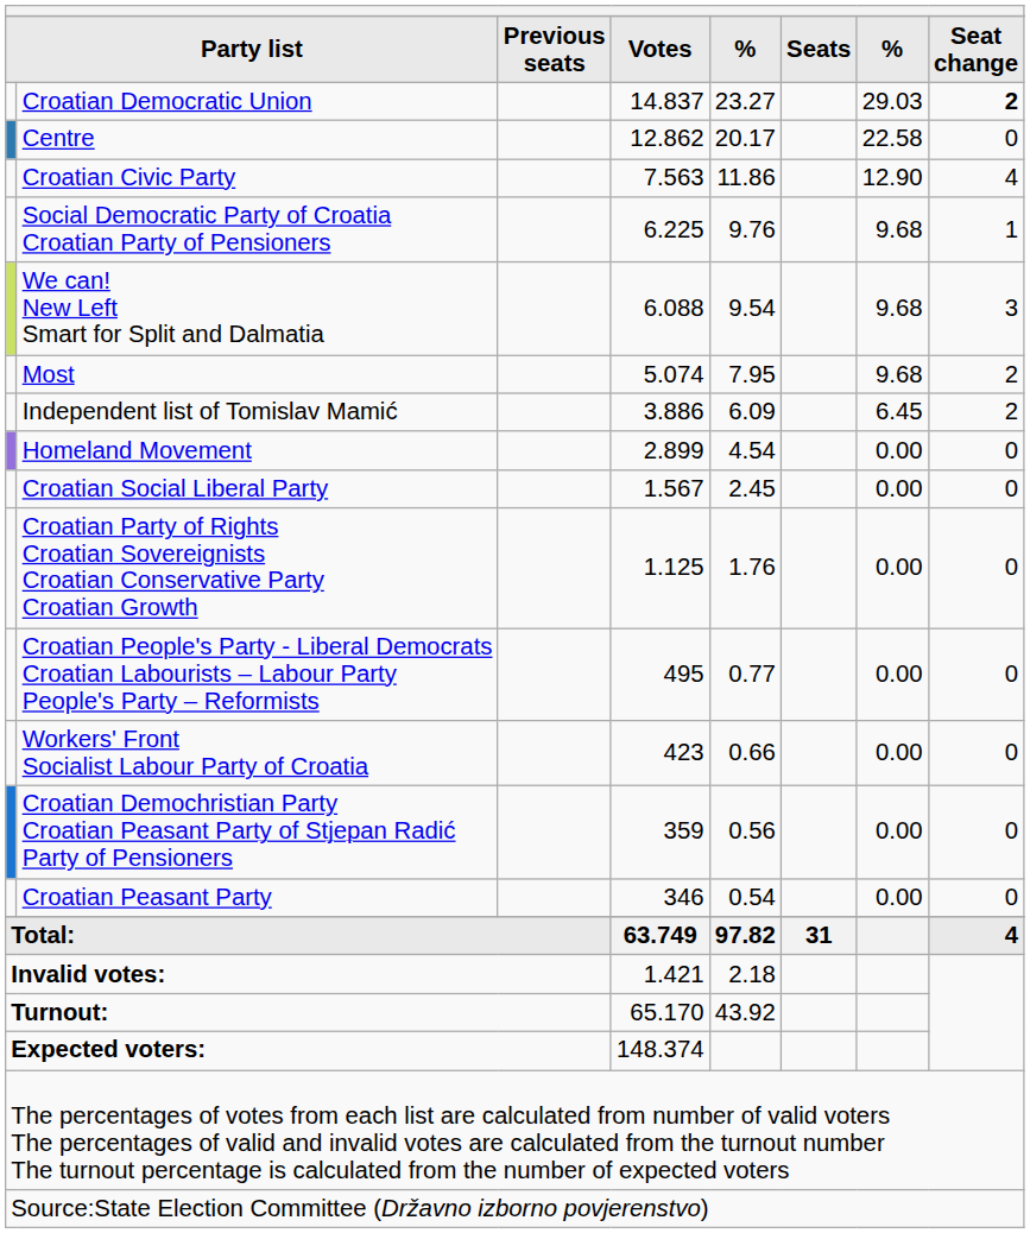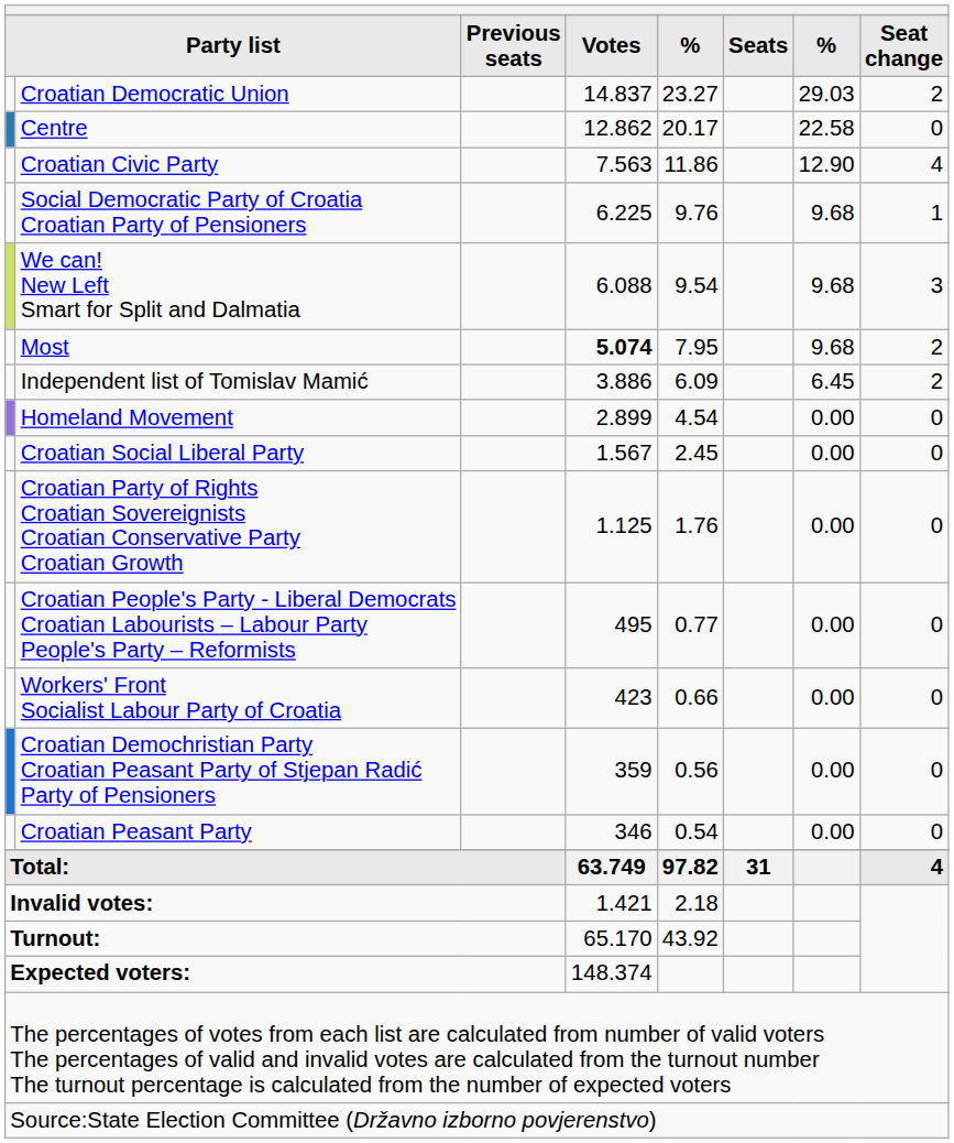Croatian Democratic Union | Seat change: bold -> normal
Most | Votes: normal -> bold
